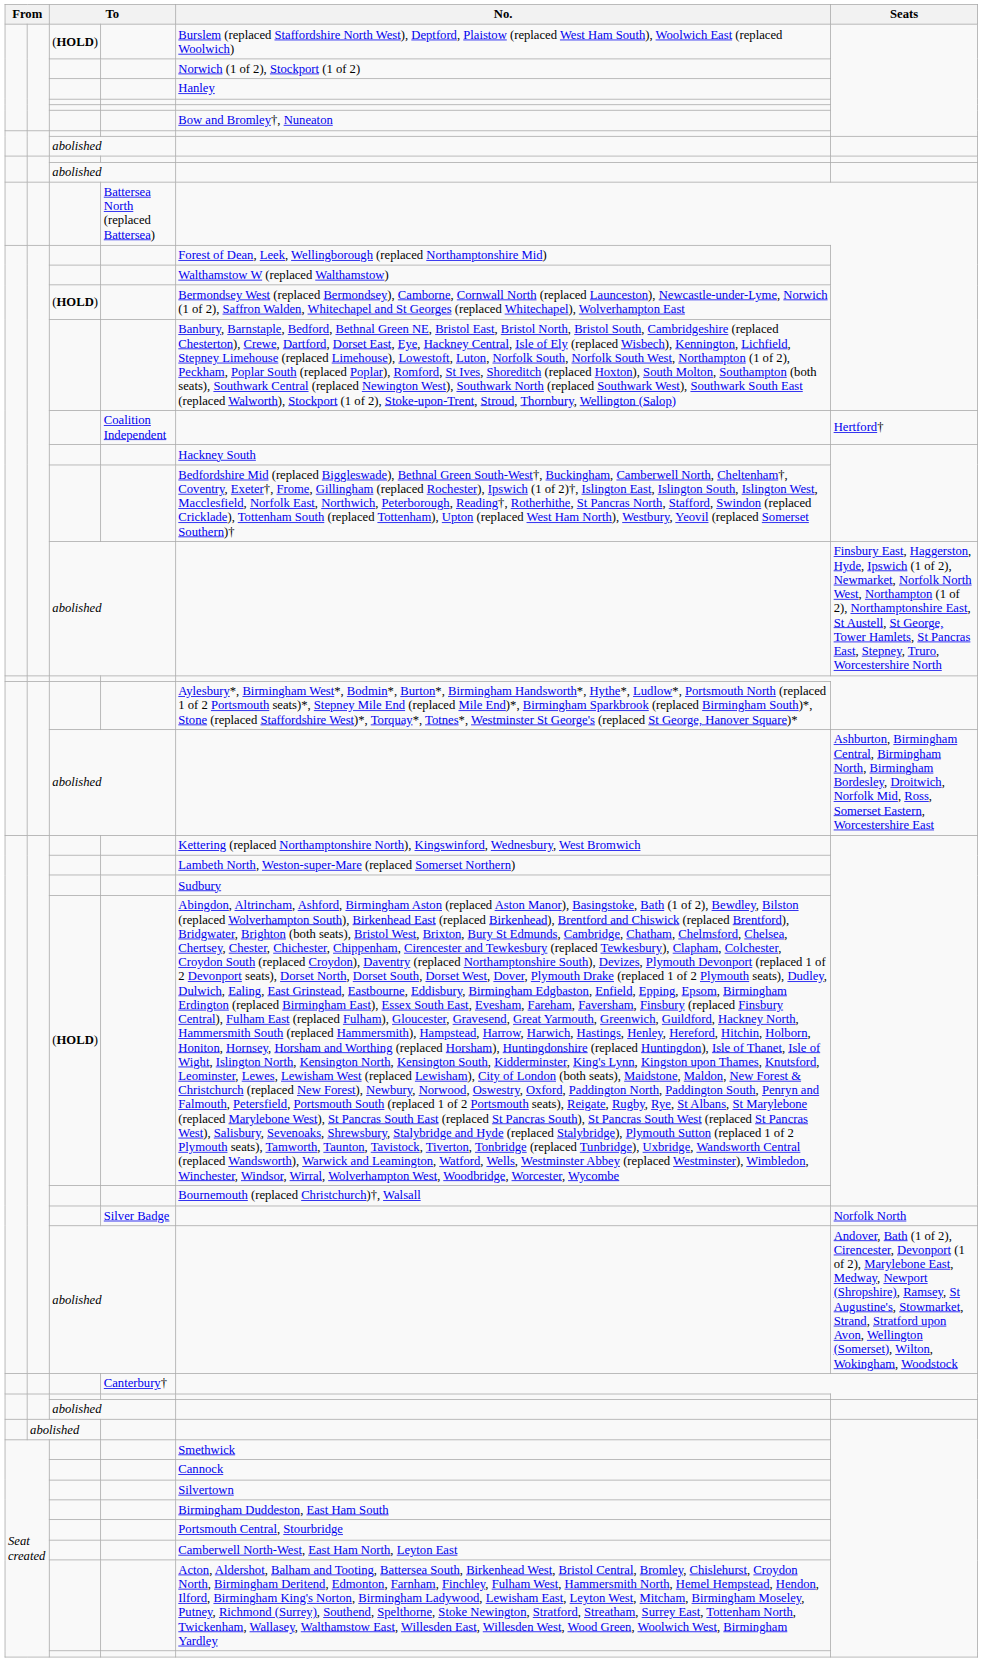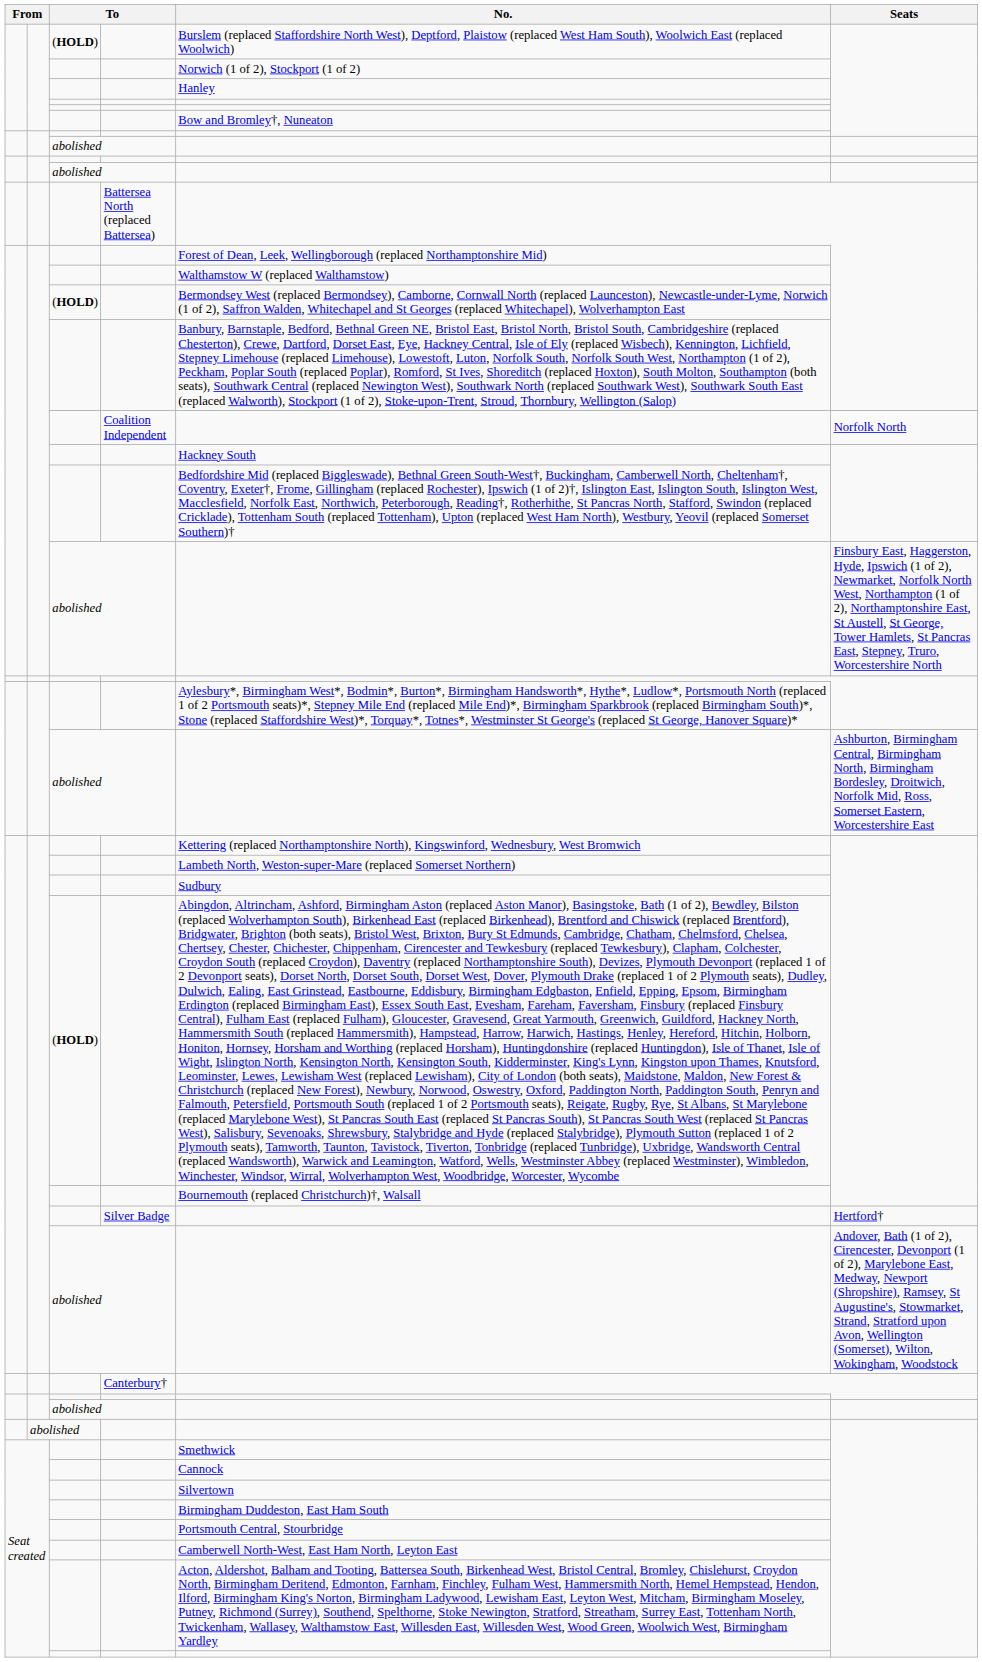Coalition Independent | Seats: Hertford† -> Norfolk North
Silver Badge | Seats: Norfolk North -> Hertford†
